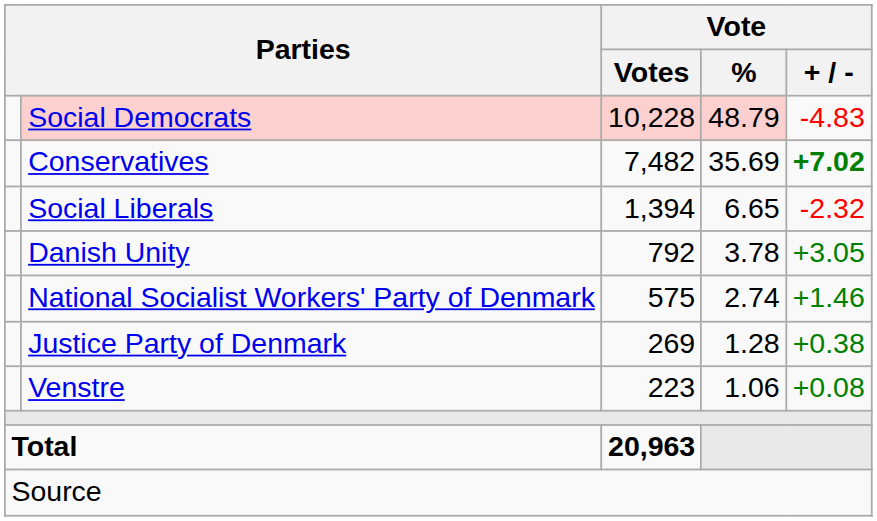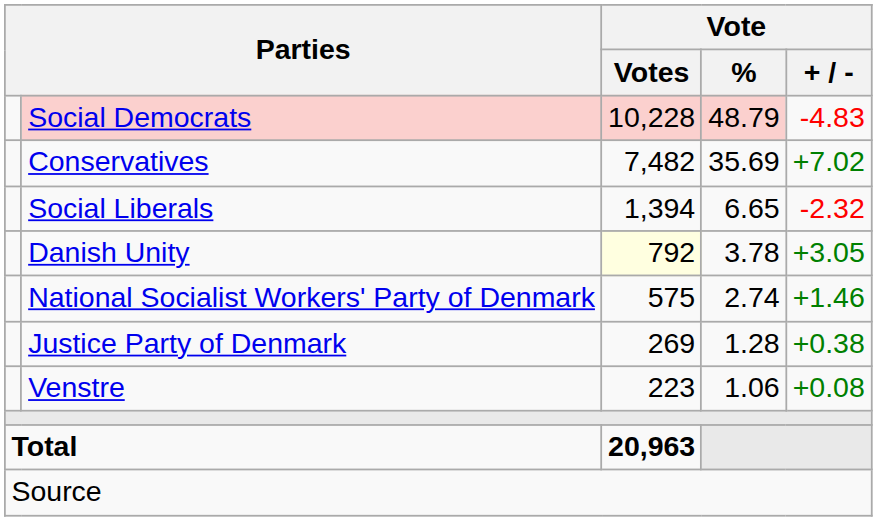Conservatives | Vote / + / -: bold -> normal
Danish Unity | Vote / Votes: no background -> lightyellow background
